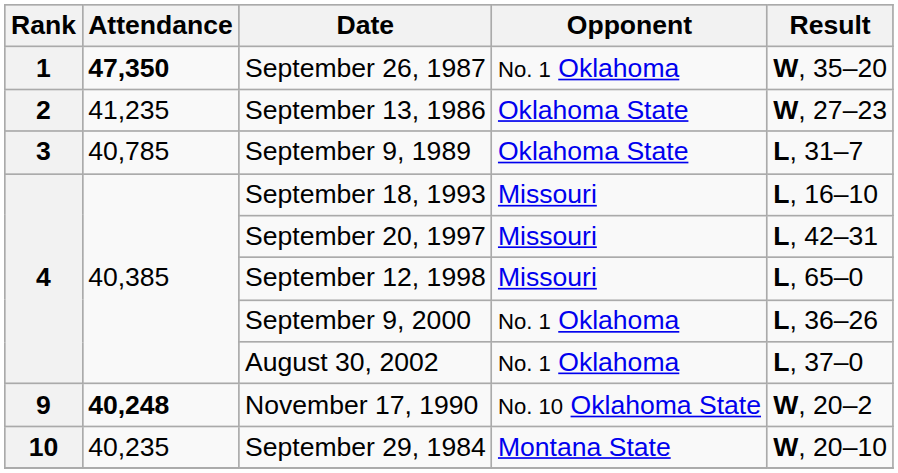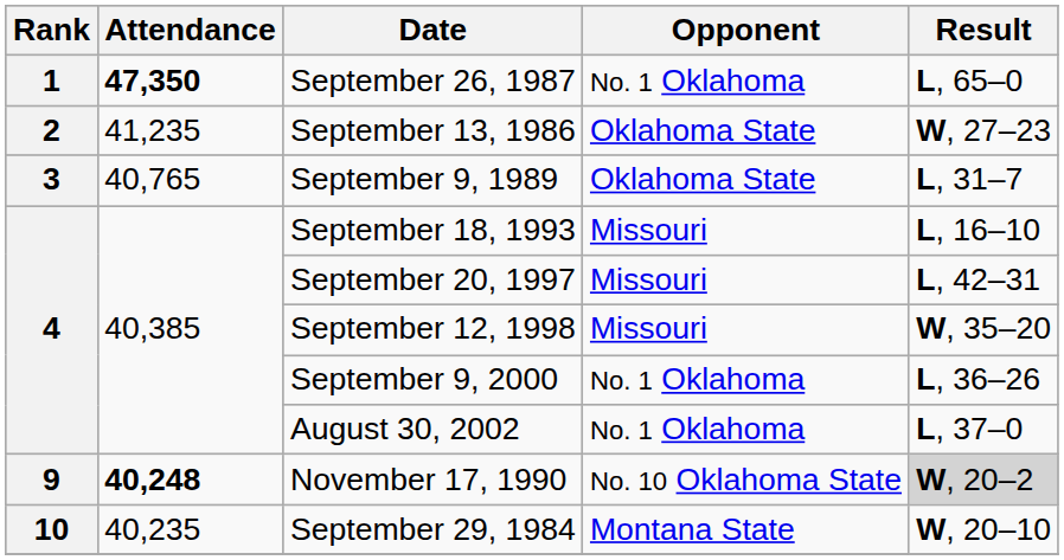September 26, 1987 | Result: W, 35–20 -> L, 65–0
September 9, 1989 | Attendance: 40,785 -> 40,765
September 12, 1998 | Result: L, 65–0 -> W, 35–20
November 17, 1990 | Result: no background -> lightgrey background
